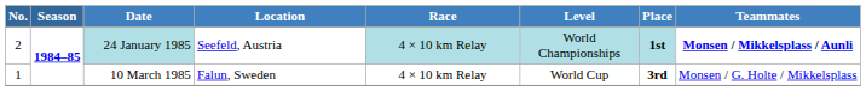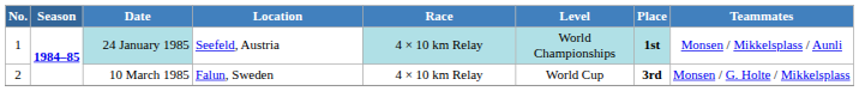24 January 1985 | No.: 2 -> 1
24 January 1985 | Teammates: bold -> normal
10 March 1985 | No.: 1 -> 2
